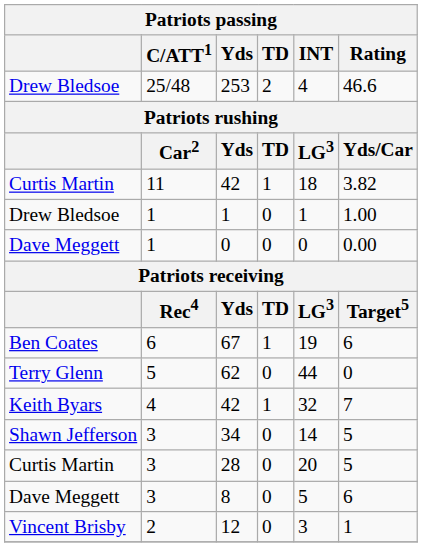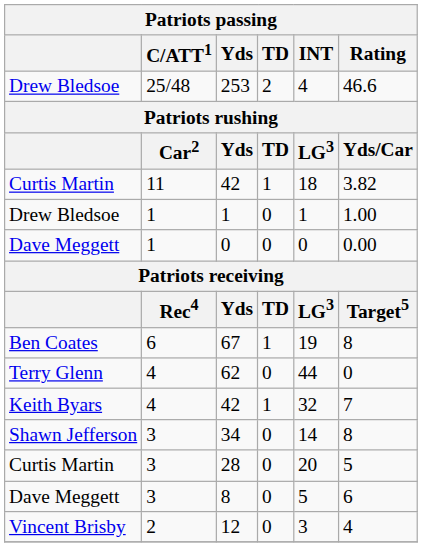67 | Rating: 6 -> 8
62 | C/ATT1: 5 -> 4
34 | Rating: 5 -> 8
12 | Rating: 1 -> 4
